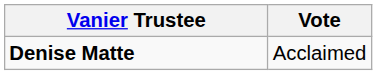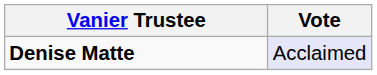Denise Matte | Vote: no background -> lavender background
